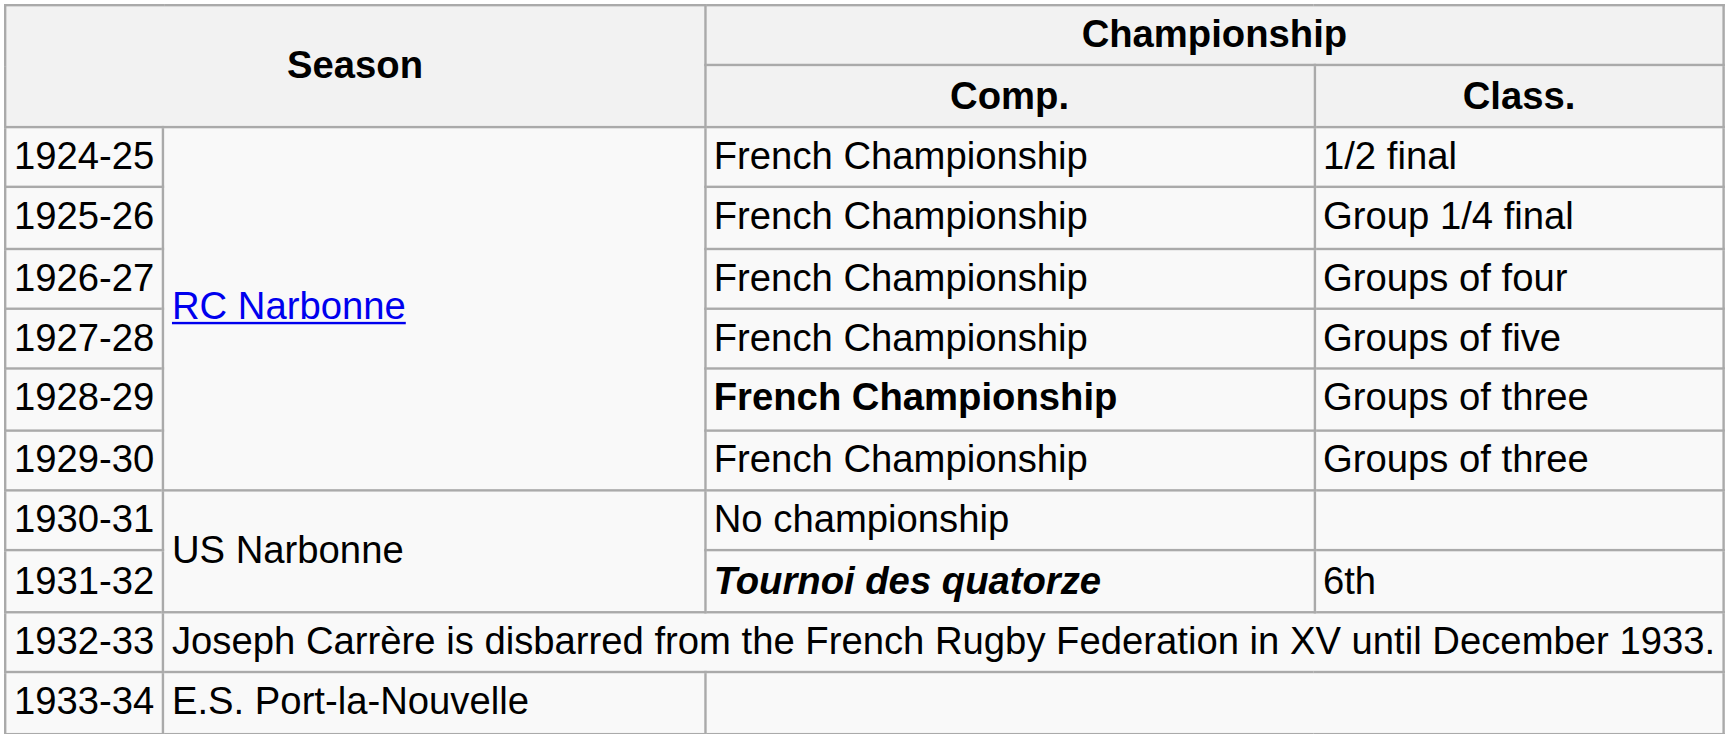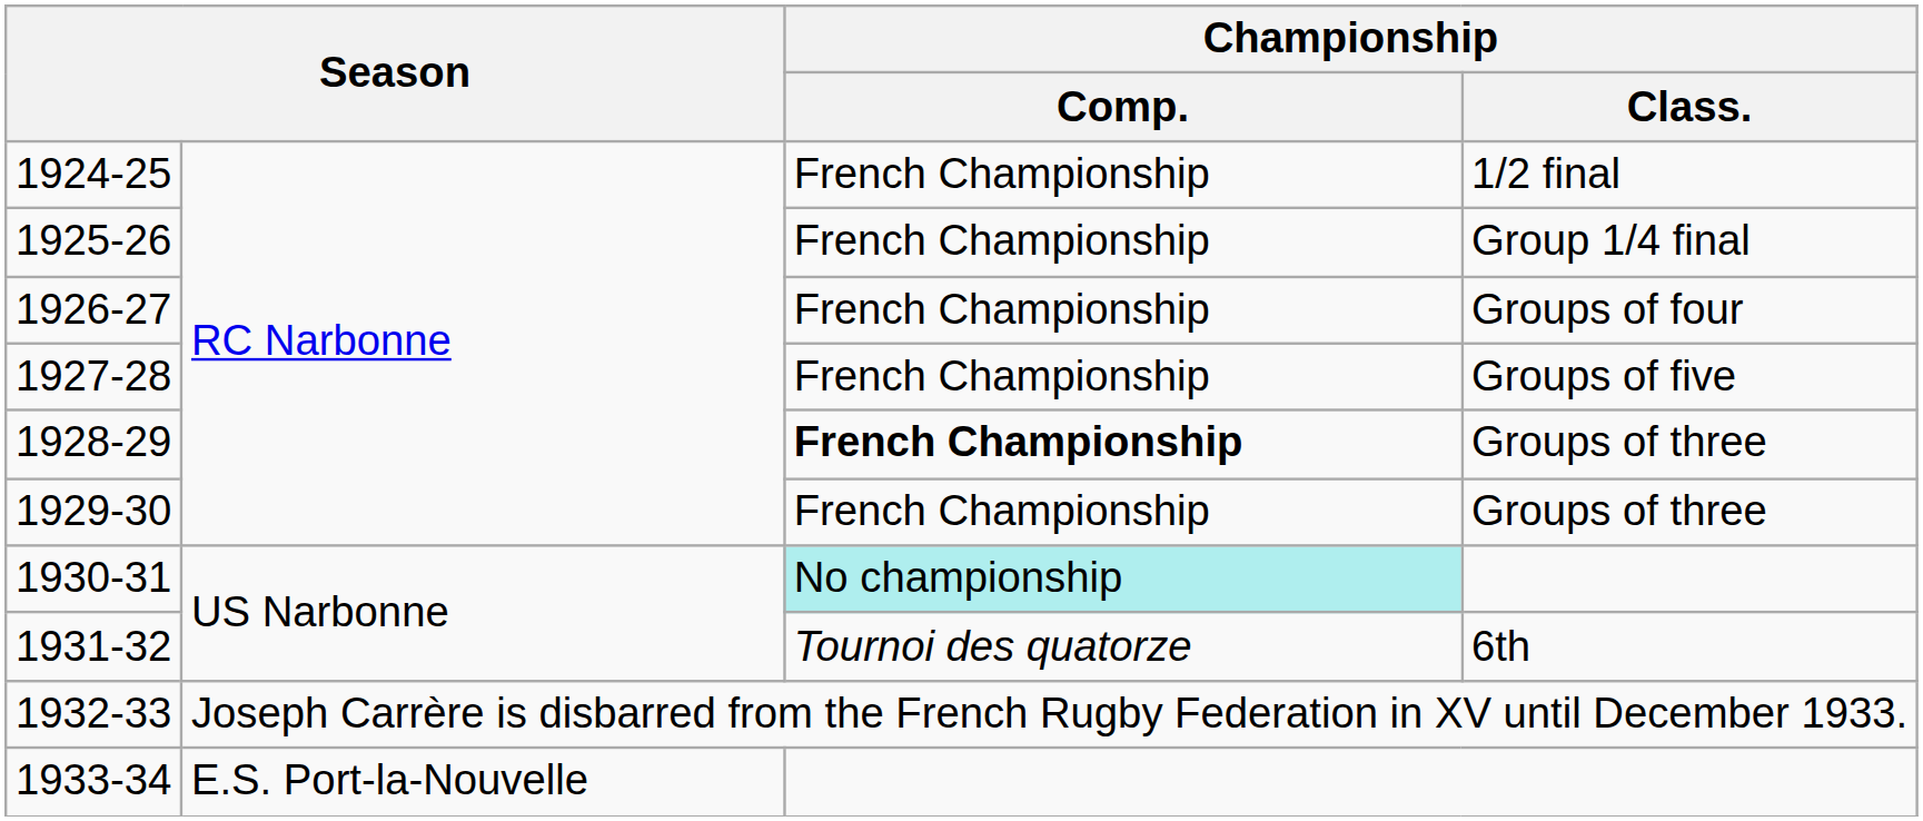1930-31 | Championship / Comp.: no background -> paleturquoise background
1931-32 | Championship / Comp.: bold -> normal
